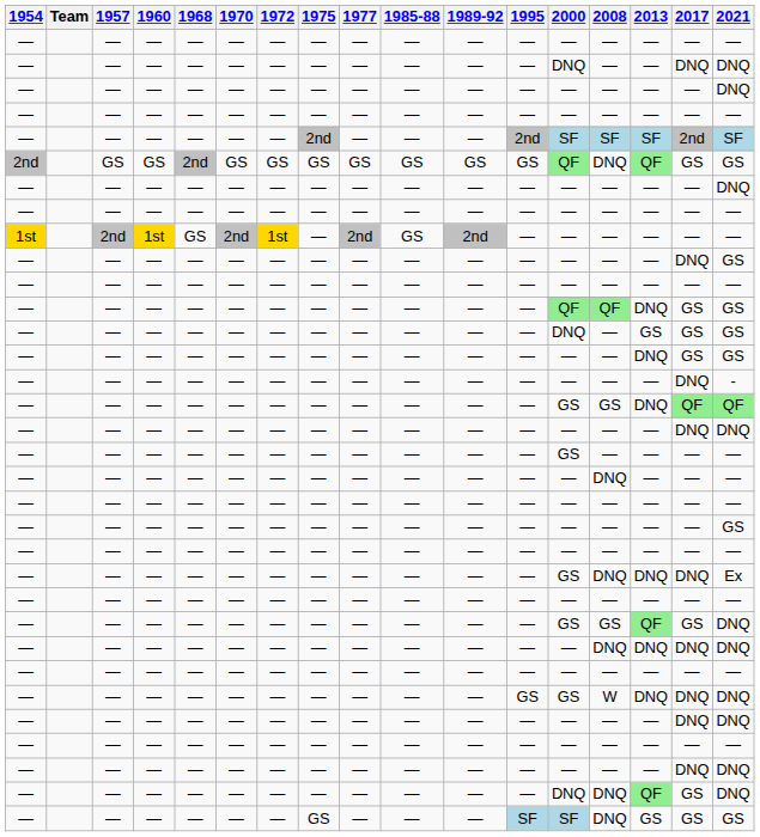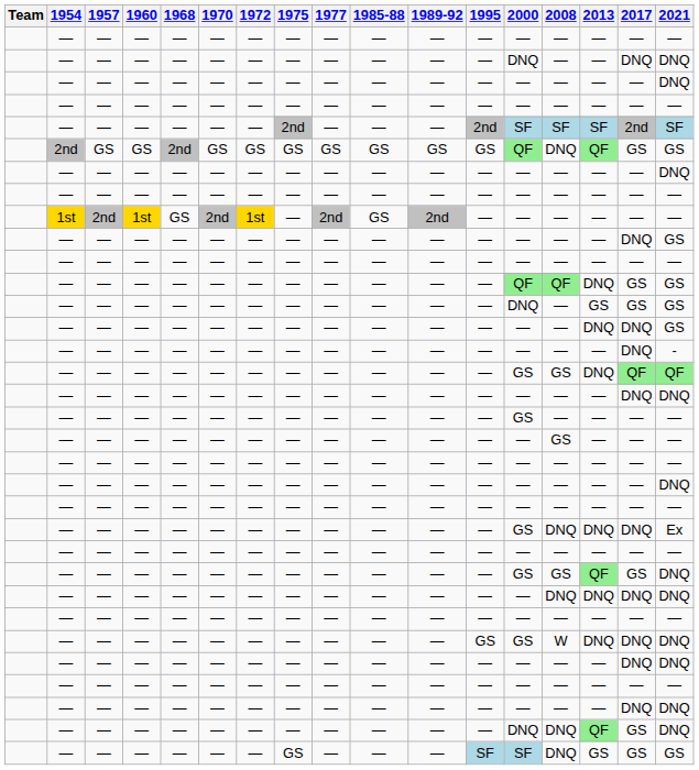columns swapped: Team <-> 1954
row 15 | 2017: GS -> DNQ
row 20 | 2008: DNQ -> GS
row 22 | 2021: GS -> DNQ
